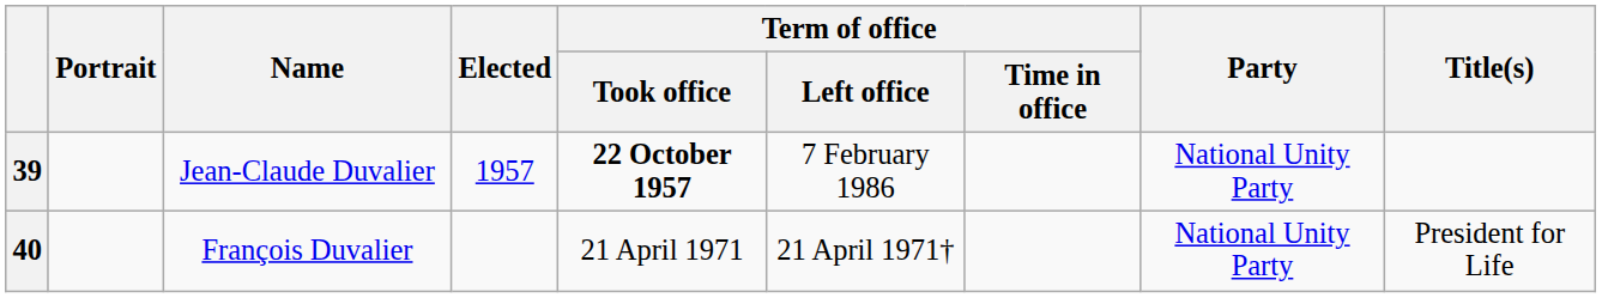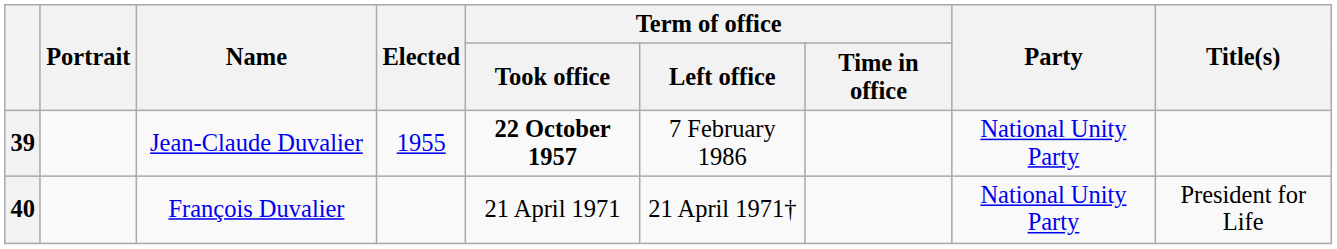39 | Elected: 1957 -> 1955
